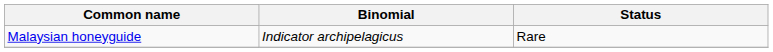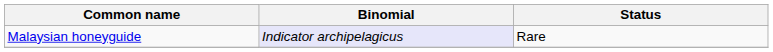Malaysian honeyguide | Binomial: no background -> lavender background
